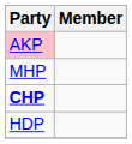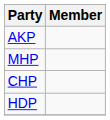AKP | Party: pink background -> no background
CHP | Party: bold -> normal
